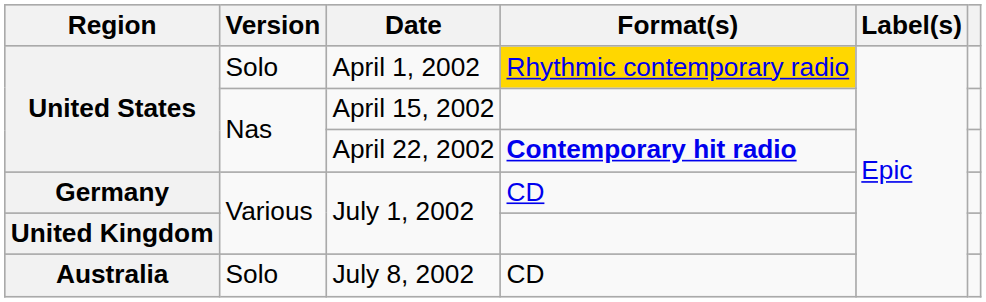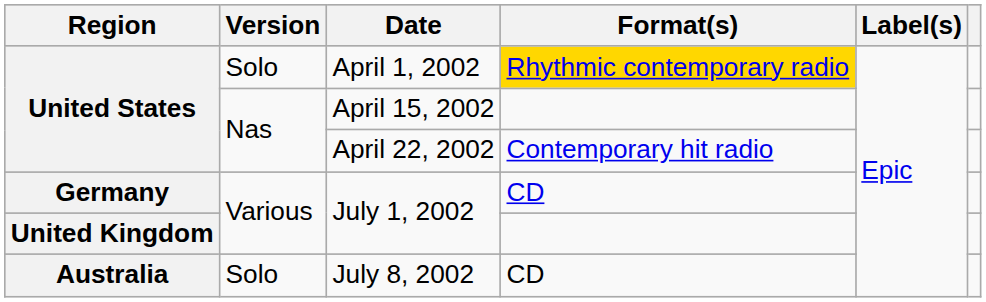April 22, 2002 | Format(s): bold -> normal
